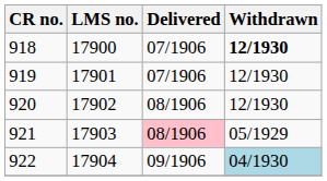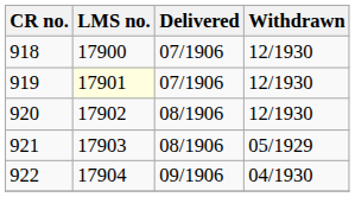918 | Withdrawn: bold -> normal
919 | LMS no.: no background -> lightyellow background
921 | Delivered: pink background -> no background
922 | Withdrawn: lightblue background -> no background
